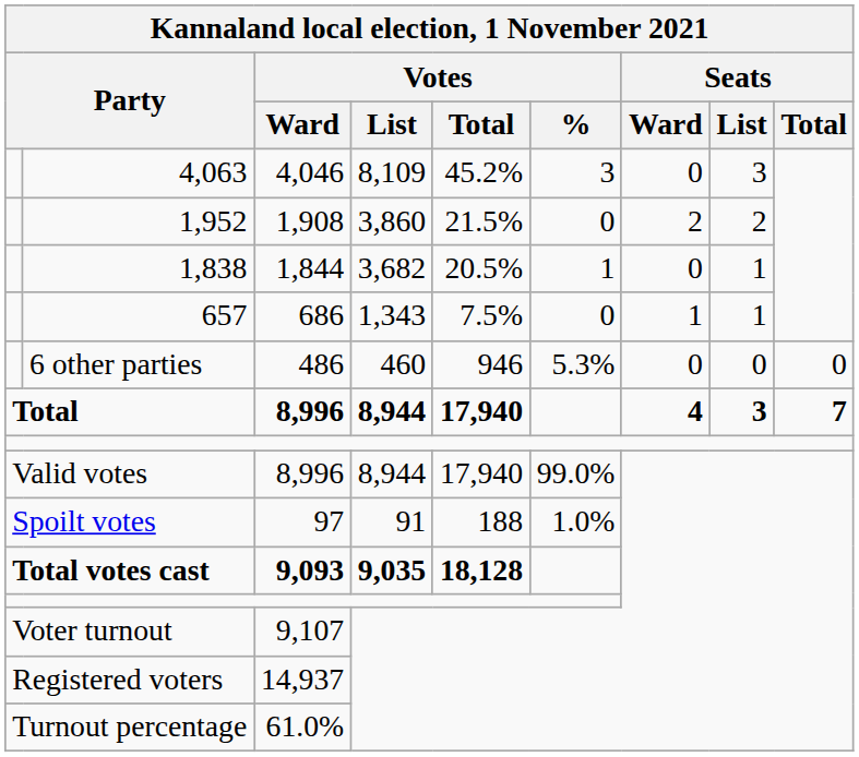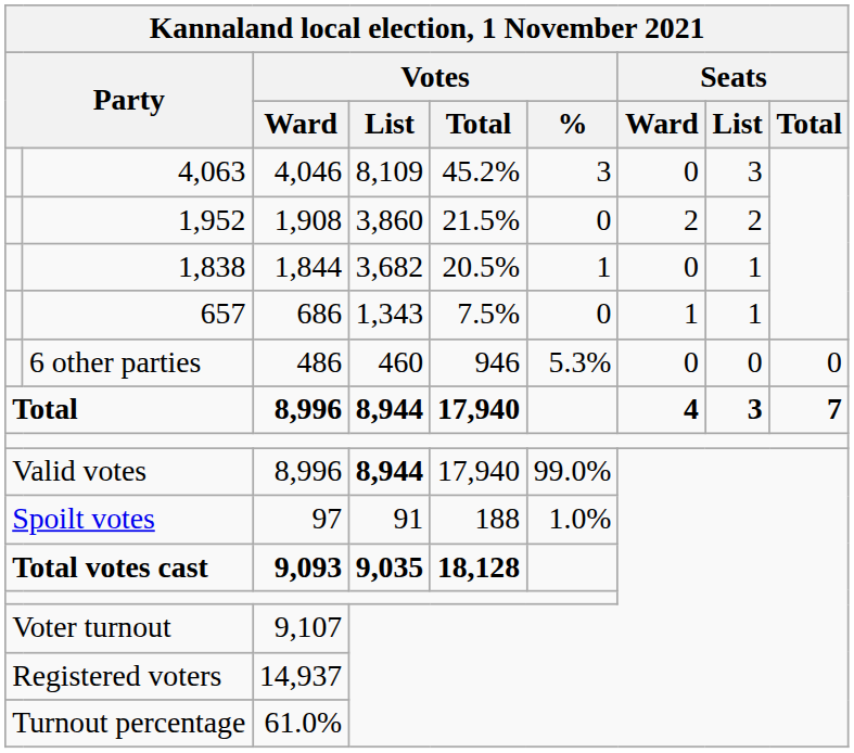Valid votes | Votes / List: normal -> bold
